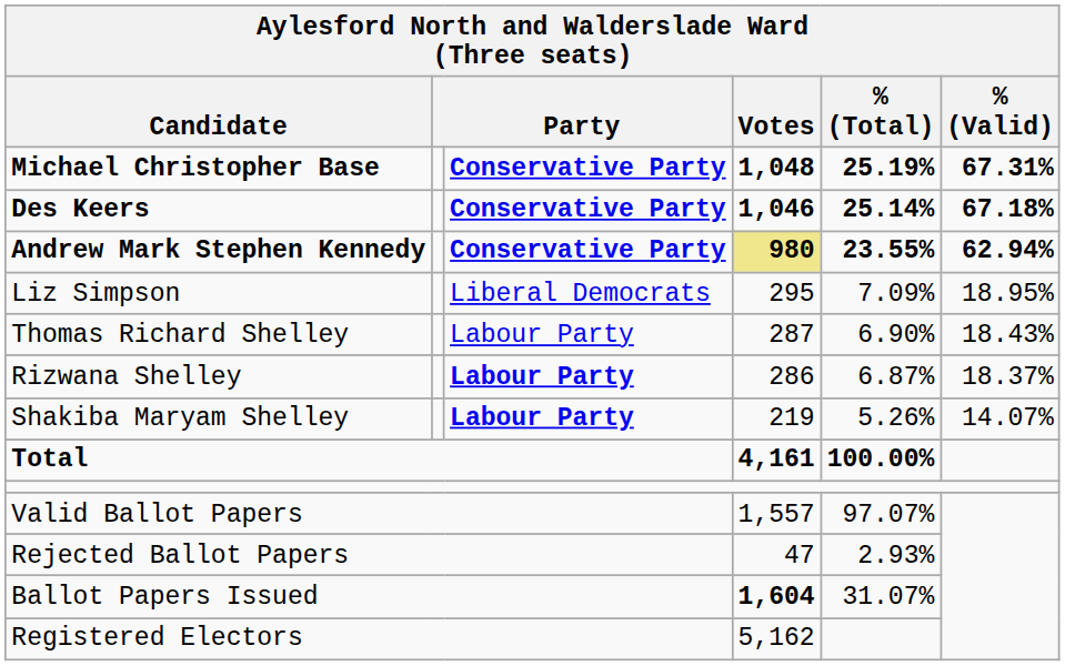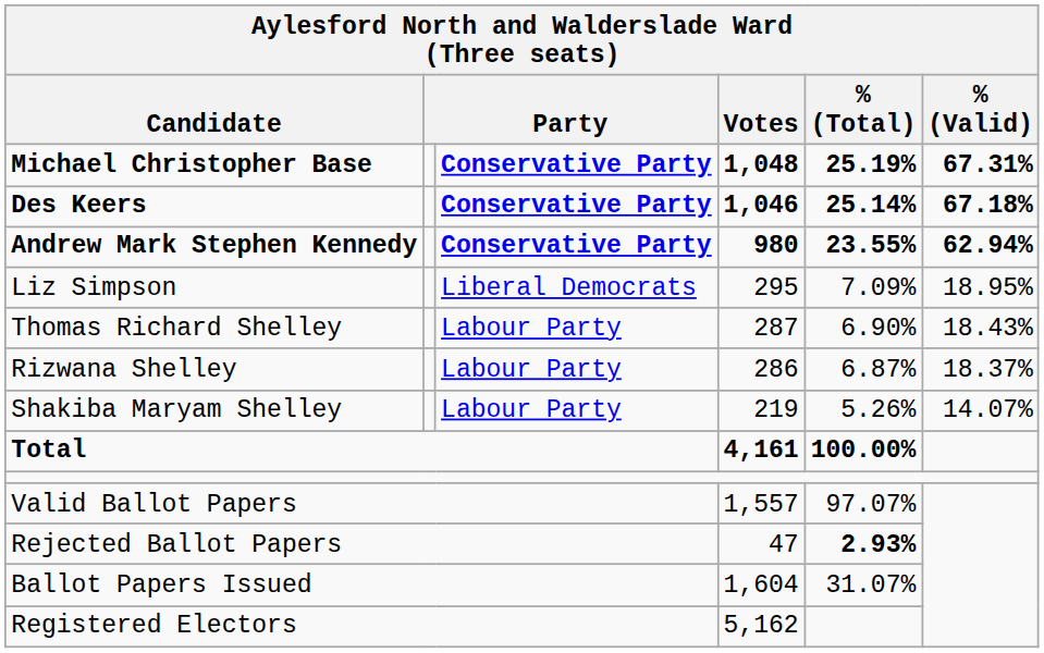Andrew Mark Stephen Kennedy | Votes: khaki background -> no background
Rizwana Shelley | column 3: bold -> normal
Shakiba Maryam Shelley | column 3: bold -> normal
Rejected Ballot Papers | % (Total): normal -> bold
Ballot Papers Issued | Votes: bold -> normal
